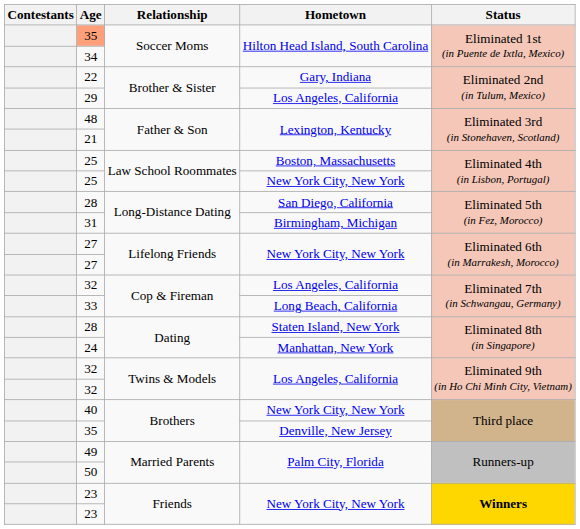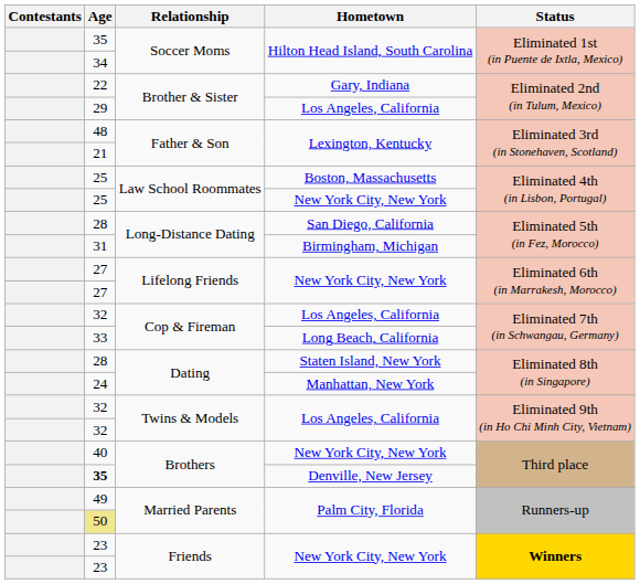35 / Hilton Head Island, South Carolina | Age: lightsalmon background -> no background
35 / Denville, New Jersey | Age: normal -> bold
50 | Age: no background -> khaki background
